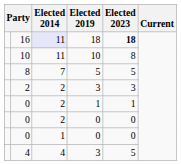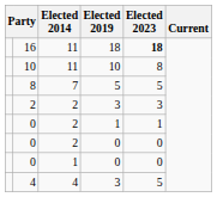16 | Elected 2014: lavender background -> no background
